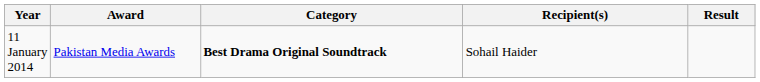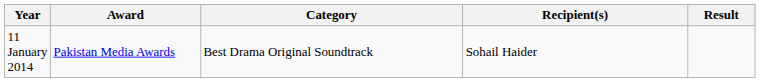11 January 2014 | Category: bold -> normal
